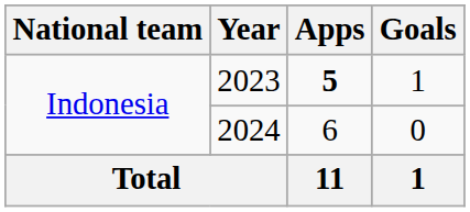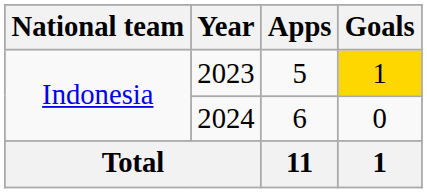2023 | Apps: bold -> normal
2023 | Goals: no background -> gold background
